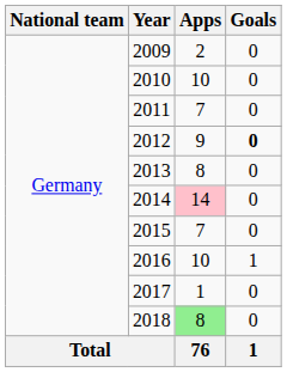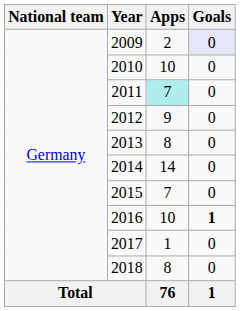2009 | Goals: no background -> lavender background
2011 | Apps: no background -> paleturquoise background
2012 | Goals: bold -> normal
2014 | Apps: pink background -> no background
2016 | Goals: normal -> bold
2018 | Apps: lightgreen background -> no background
